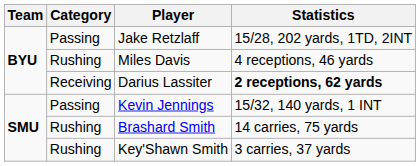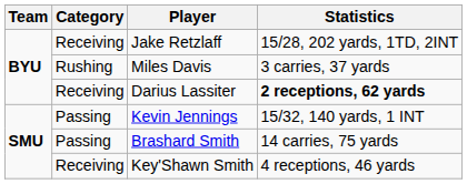Jake Retzlaff | Category: Passing -> Receiving
Miles Davis | Statistics: 4 receptions, 46 yards -> 3 carries, 37 yards
Brashard Smith | Category: Rushing -> Passing
Key'Shawn Smith | Category: Rushing -> Receiving
Key'Shawn Smith | Statistics: 3 carries, 37 yards -> 4 receptions, 46 yards
